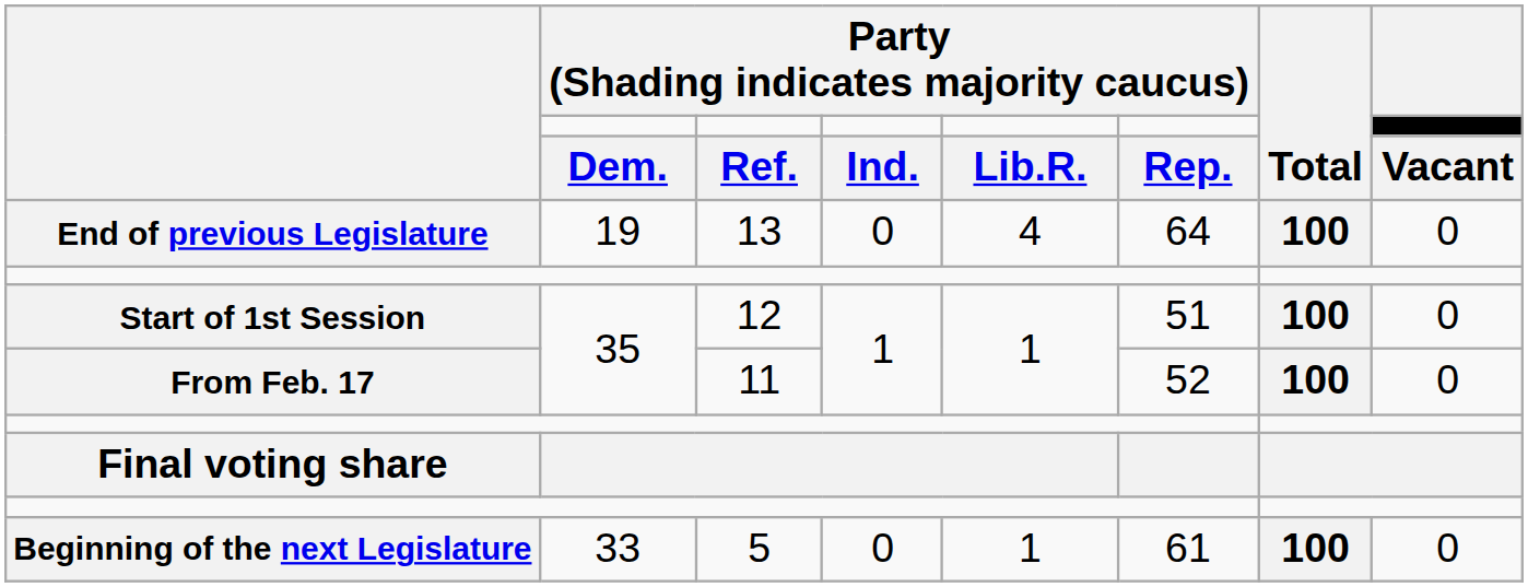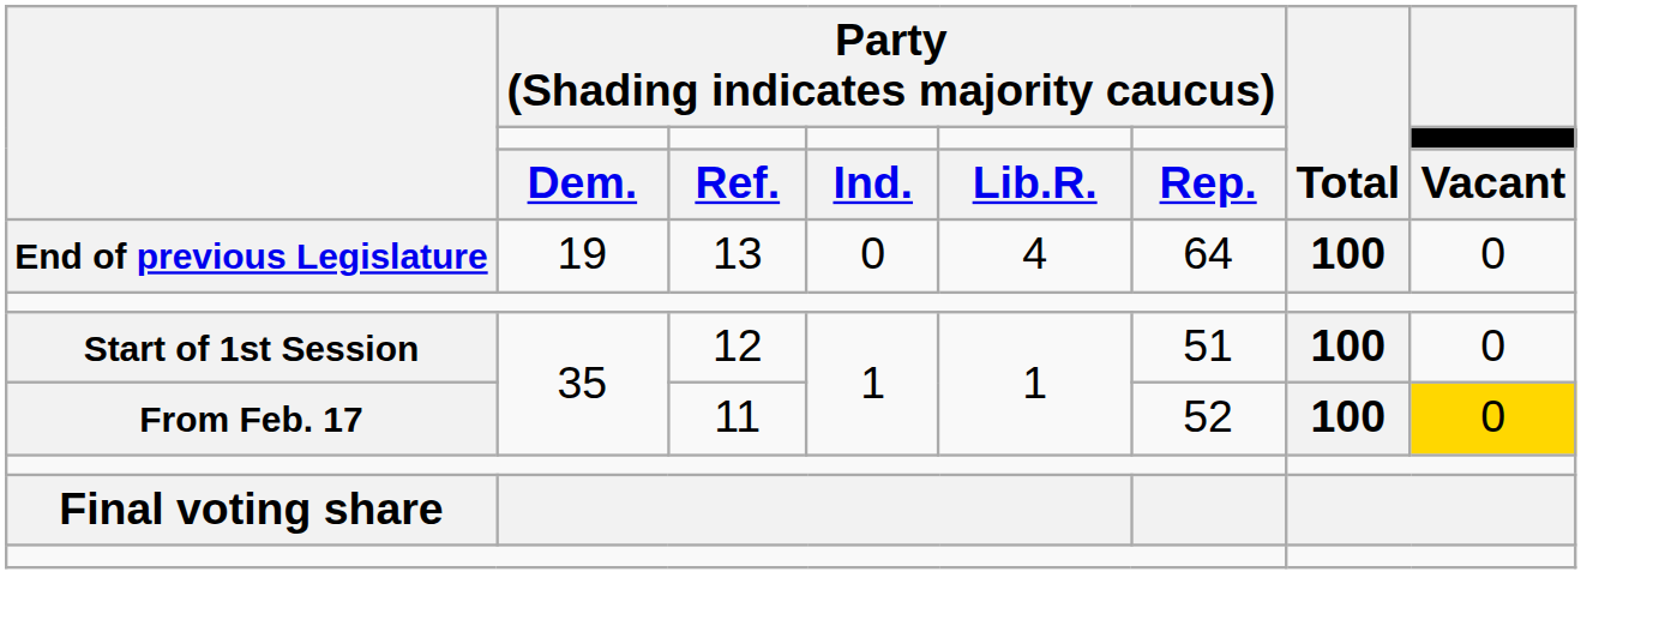From Feb. 17 | column 8: no background -> gold background
- row: Beginning of the next Legislature | 33 | 5 | 0 | 1 | 61 | 100 | 0
